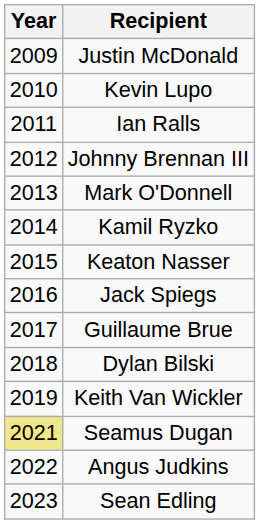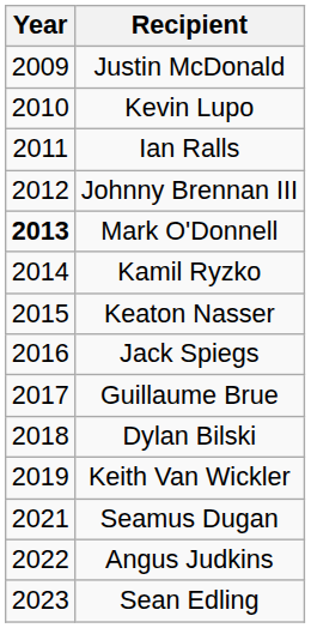Mark O'Donnell | Year: normal -> bold
Seamus Dugan | Year: khaki background -> no background
